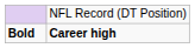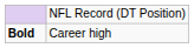row 2 | column 2: bold -> normal
